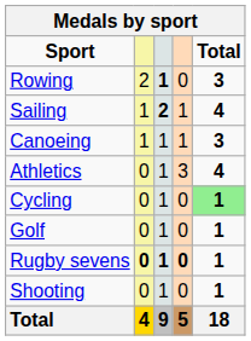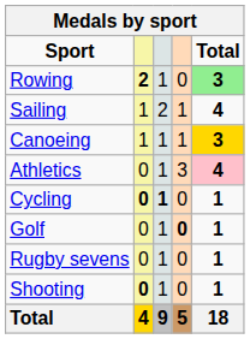Rowing | column 2: normal -> bold
Rowing | column 3: bold -> normal
Rowing | Total: no background -> lightgreen background
Sailing | column 3: bold -> normal
Canoeing | Total: no background -> gold background
Athletics | Total: no background -> pink background
Cycling | column 2: normal -> bold
Cycling | column 3: normal -> bold
Cycling | Total: lightgreen background -> no background
Golf | column 4: normal -> bold
Rugby sevens | column 2: bold -> normal
Rugby sevens | column 3: bold -> normal
Rugby sevens | column 4: bold -> normal
Shooting | column 2: normal -> bold
